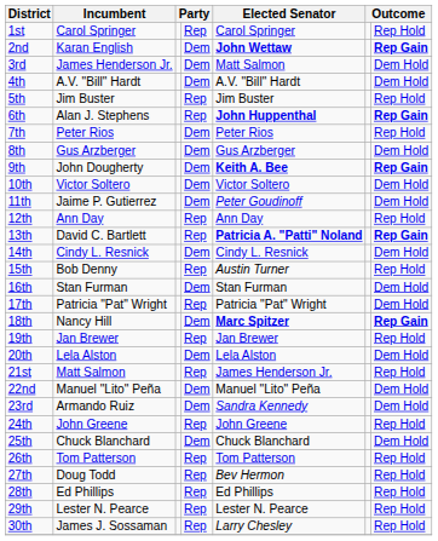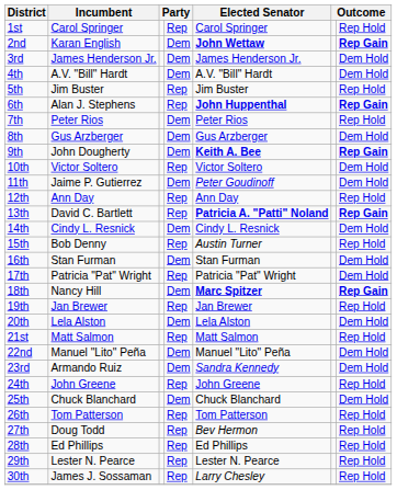3rd | Elected Senator: Matt Salmon -> James Henderson Jr.
10th | column 4: Dem -> Rep
21st | Elected Senator: James Henderson Jr. -> Matt Salmon
